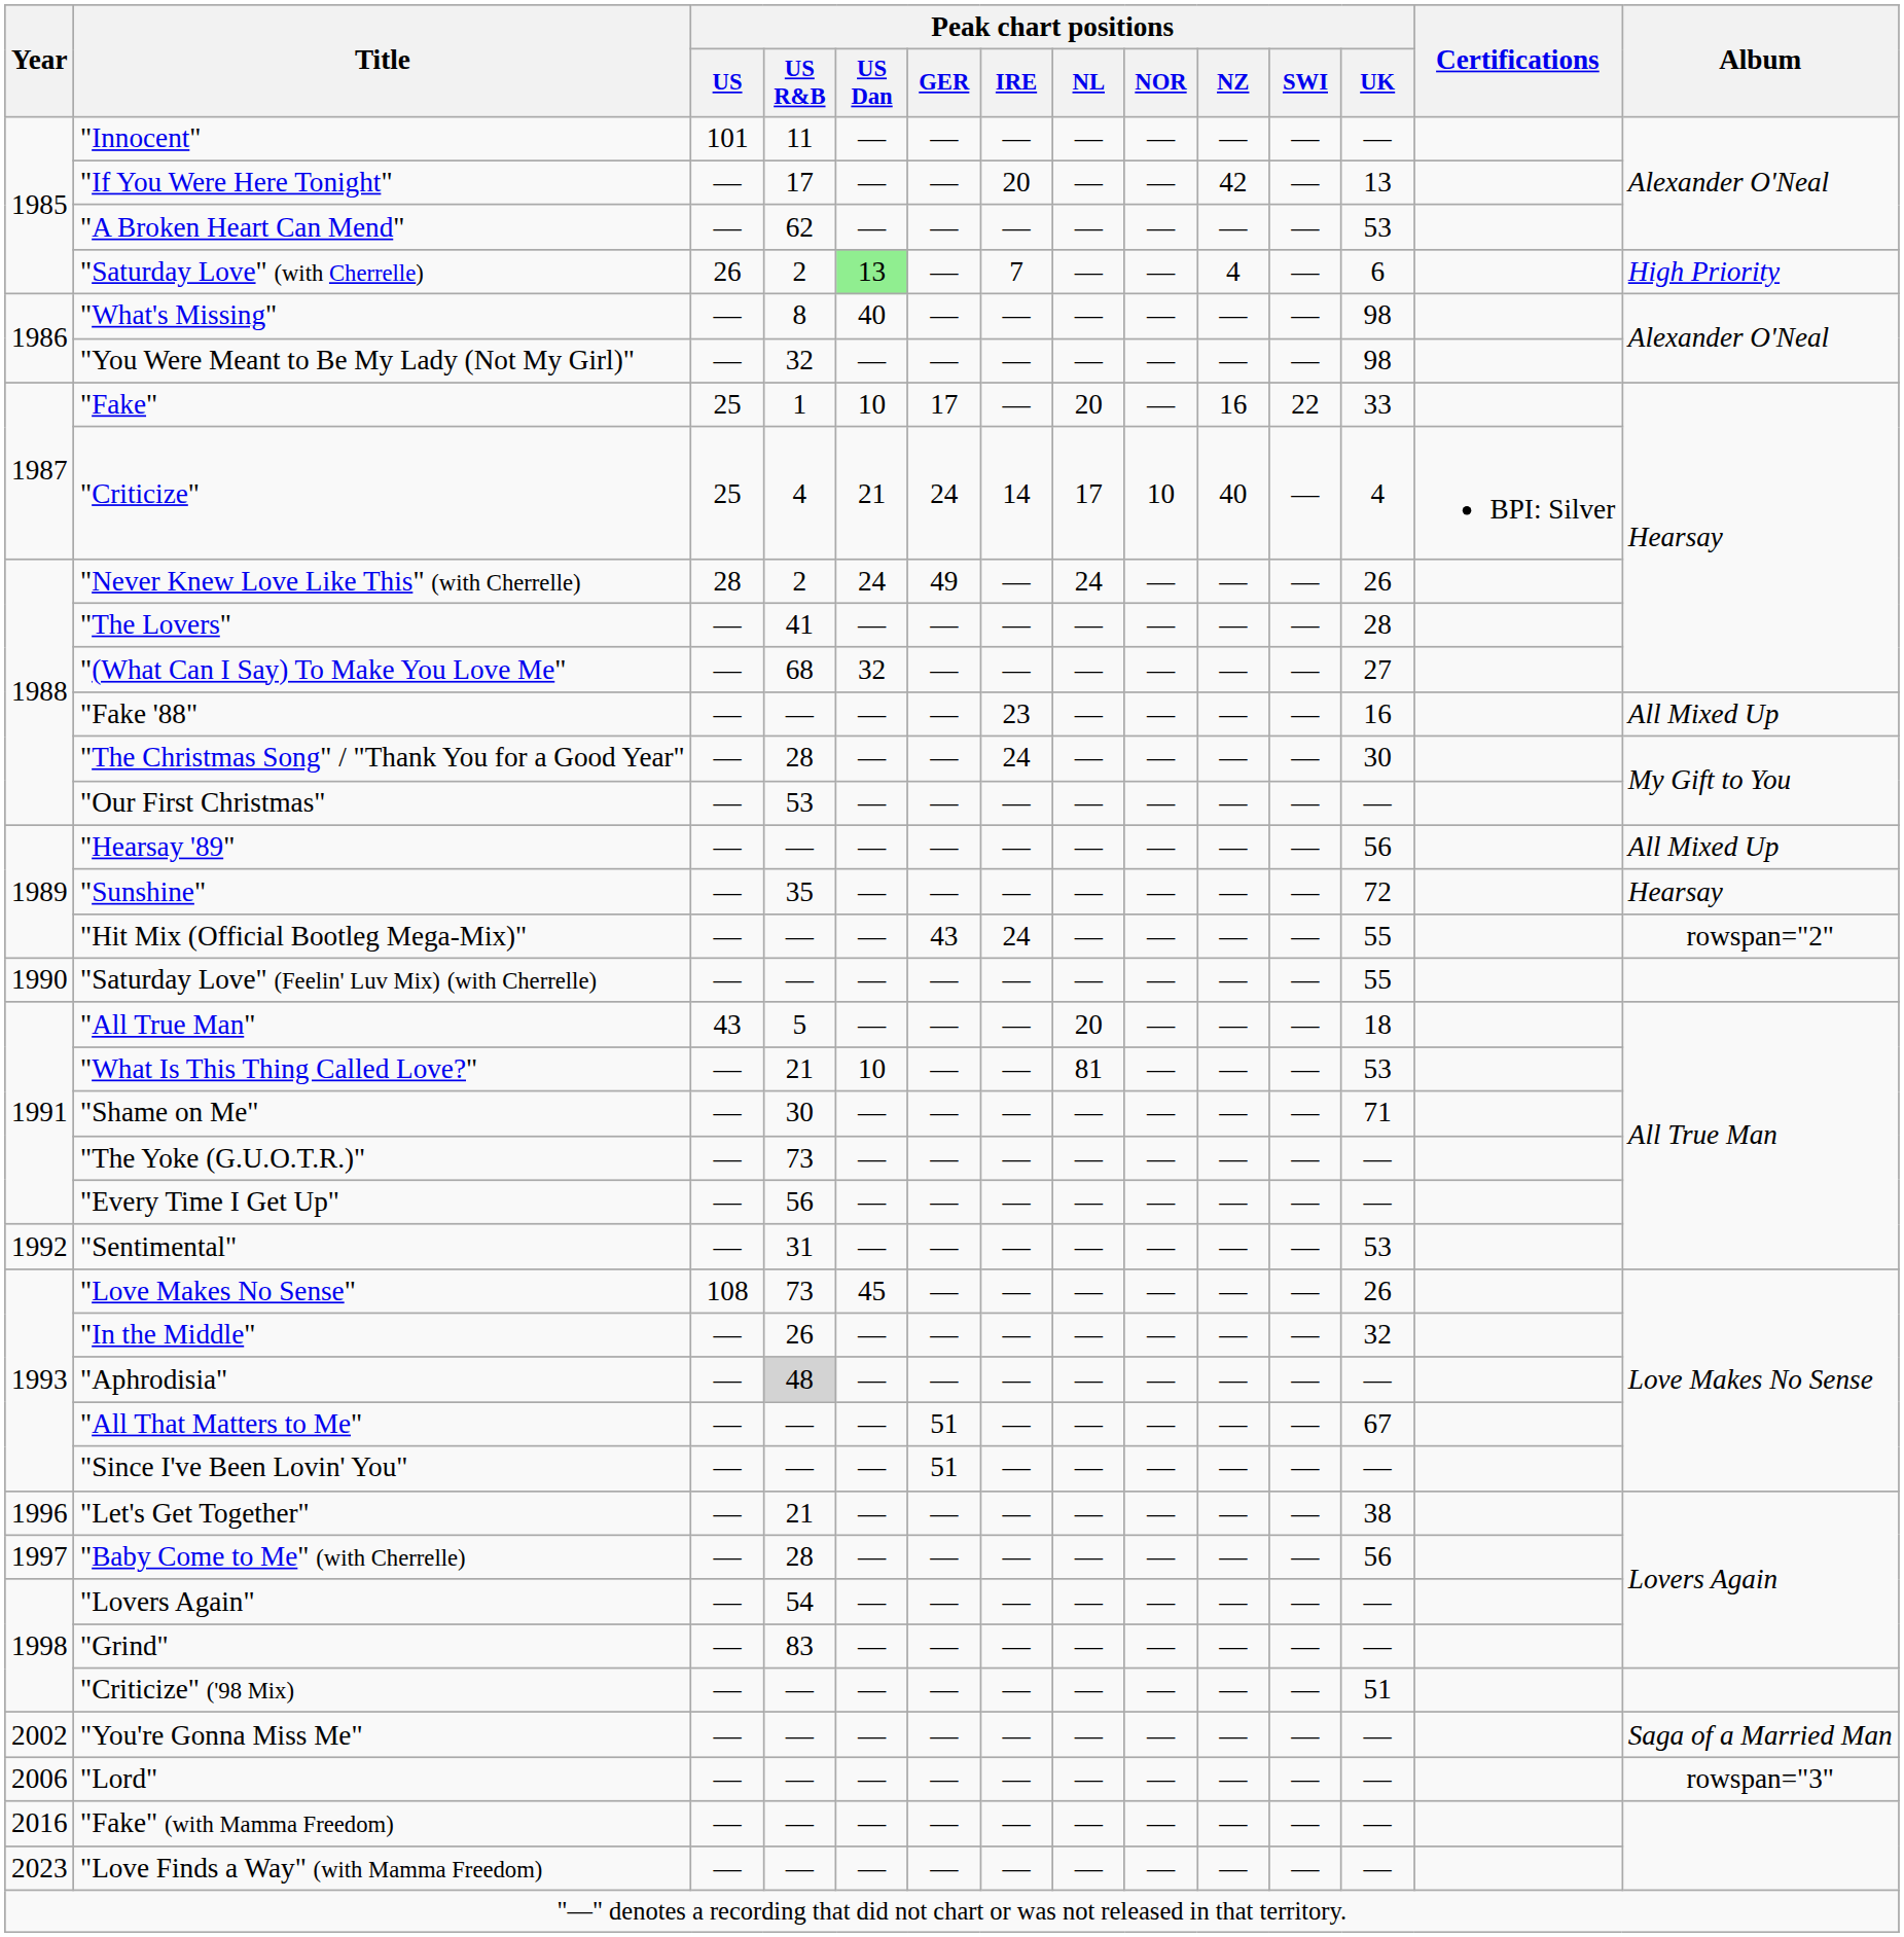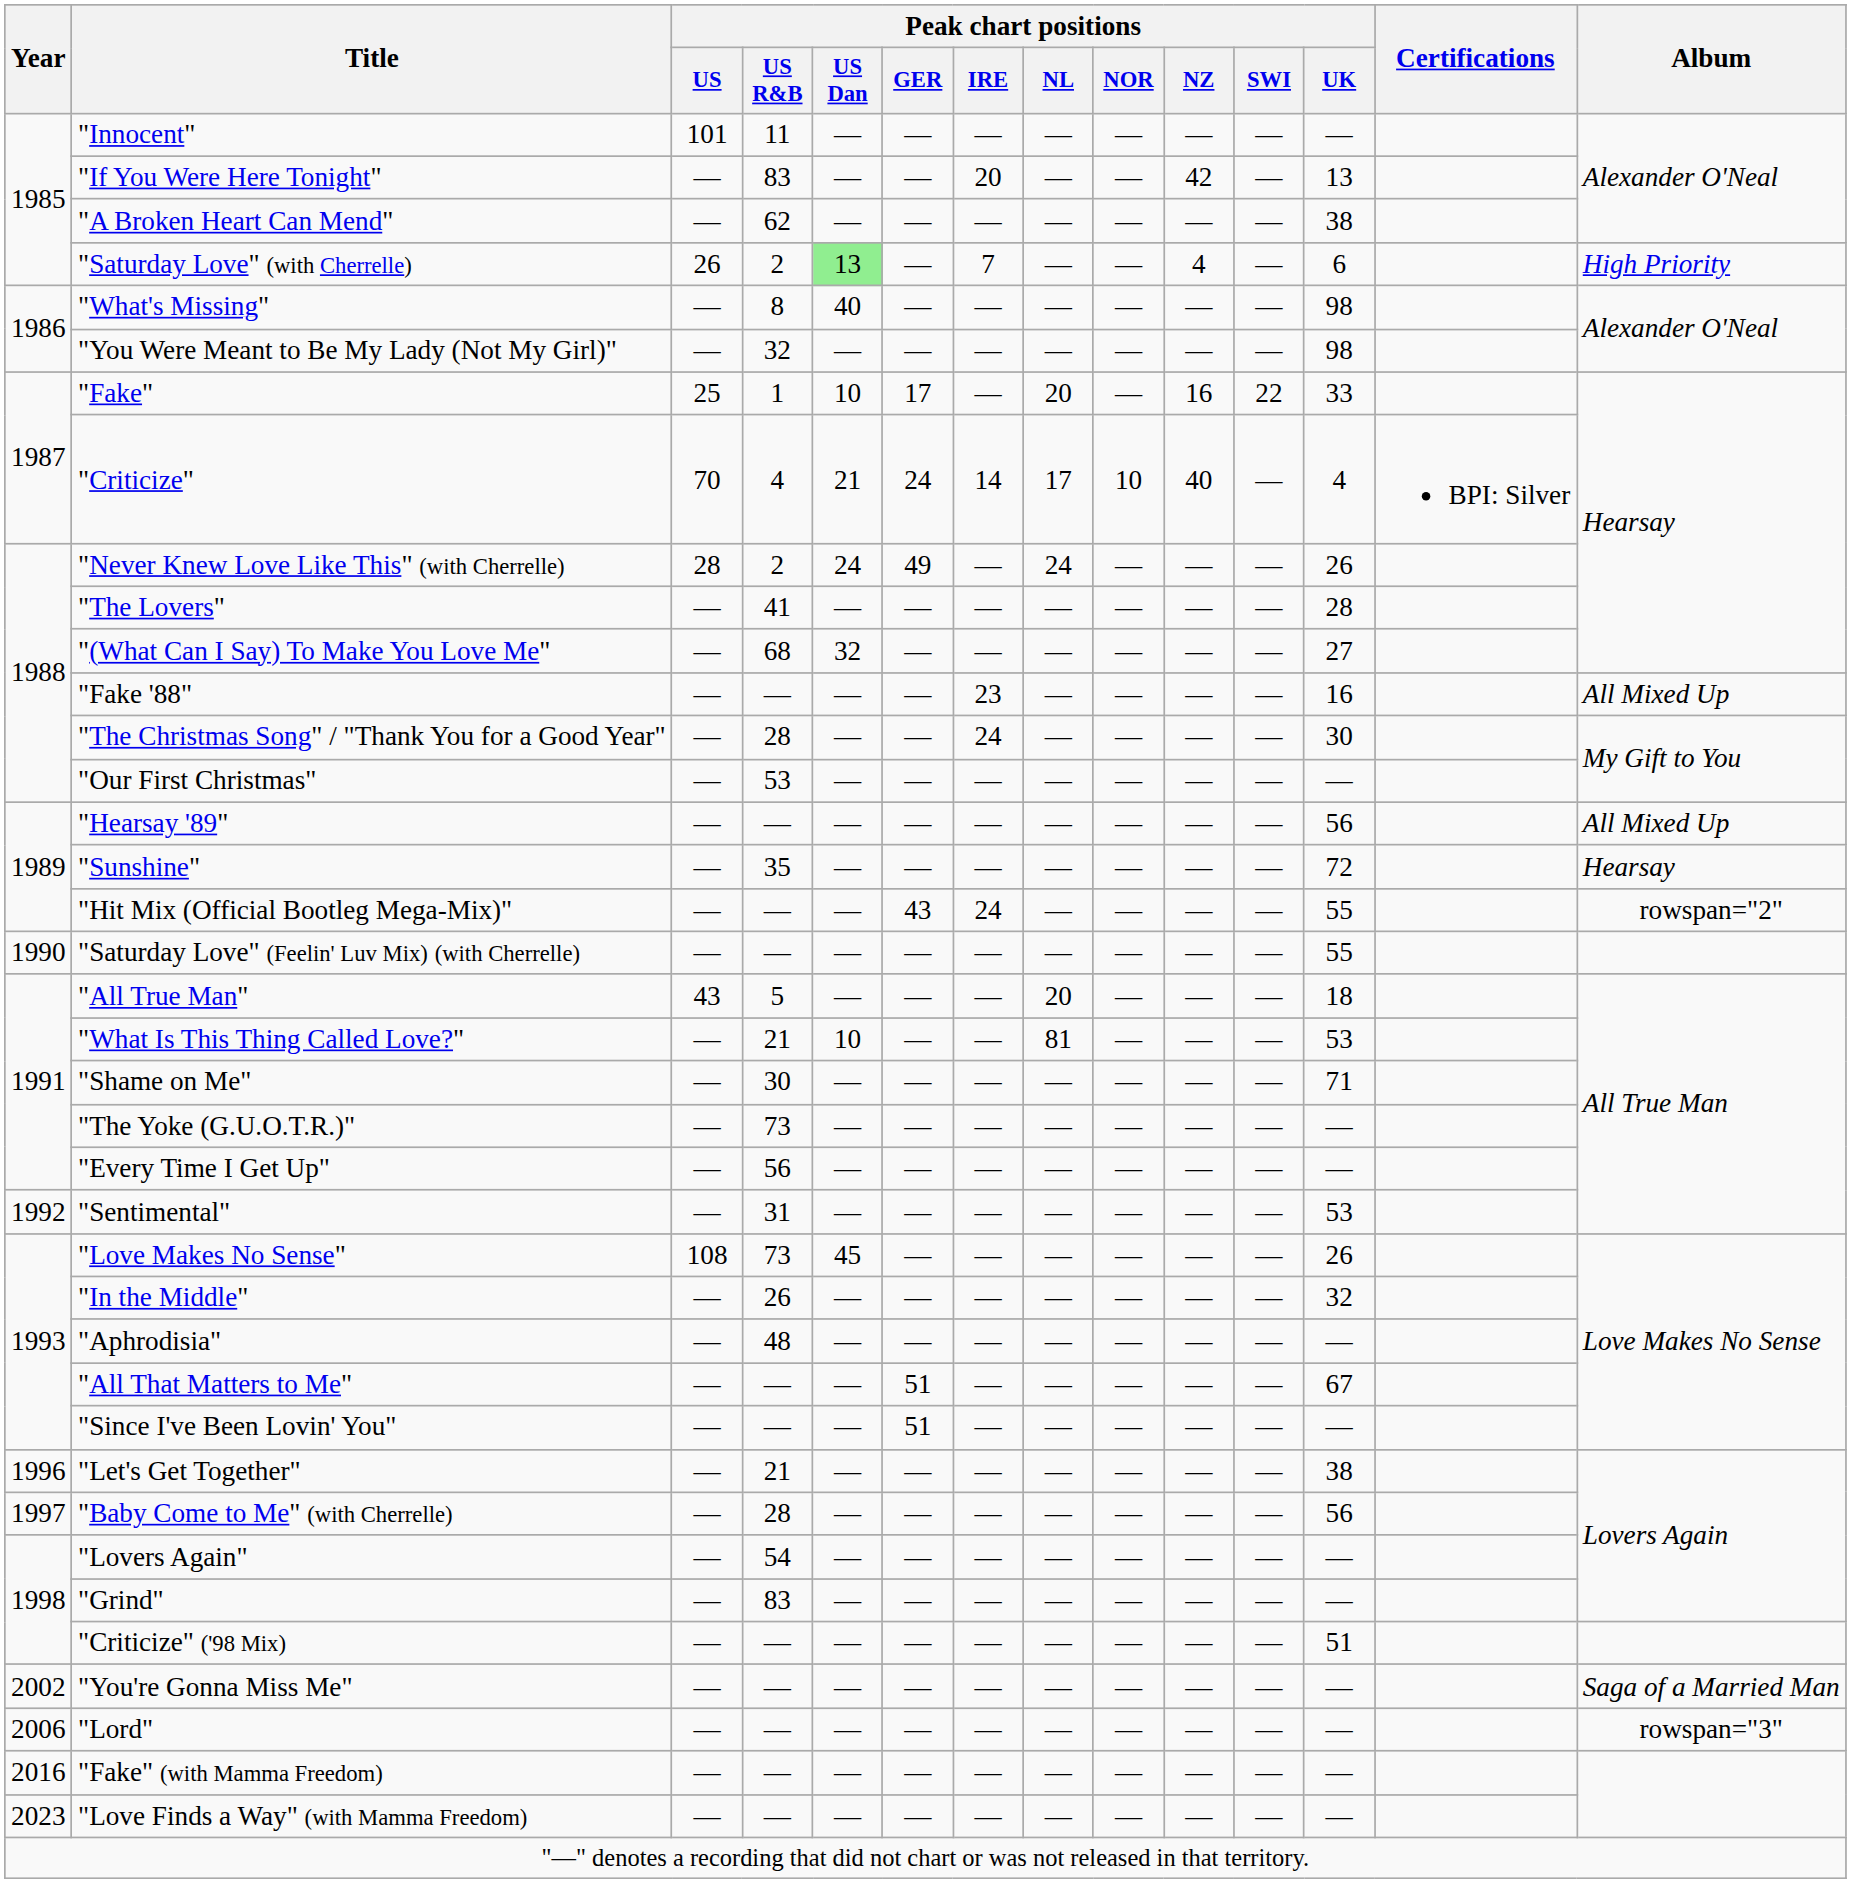"If You Were Here Tonight" | Peak chart positions / US R&B: 17 -> 83
"A Broken Heart Can Mend" | Peak chart positions / UK: 53 -> 38
"Criticize" | Peak chart positions / US: 25 -> 70
"Aphrodisia" | Peak chart positions / US R&B: lightgrey background -> no background
